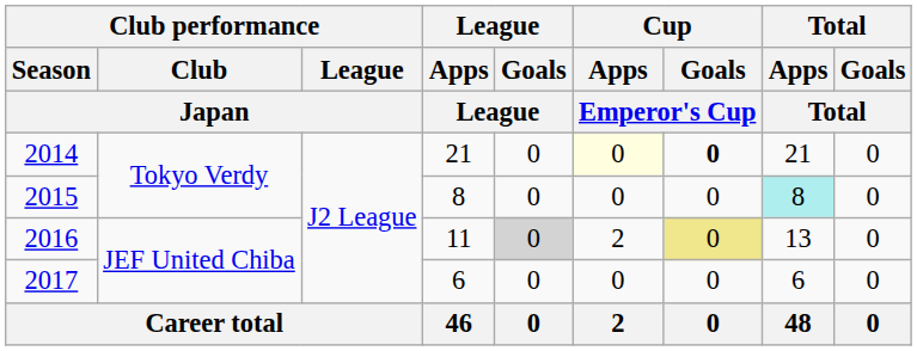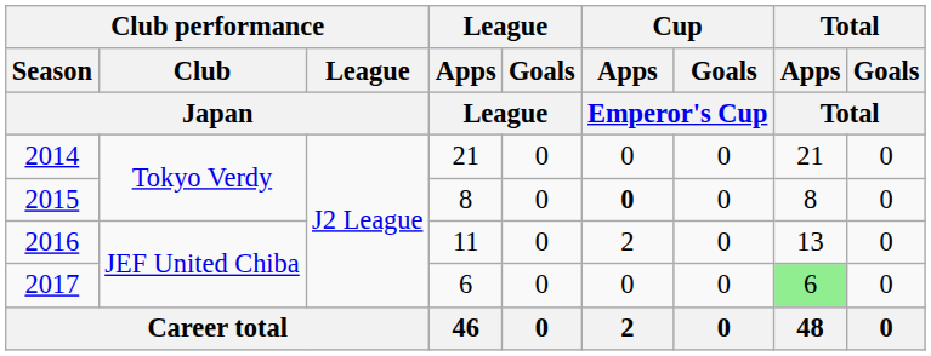2014 | Cup / Apps / Emperor's Cup: lightyellow background -> no background
2014 | Cup / Goals / Emperor's Cup: bold -> normal
2015 | Cup / Apps / Emperor's Cup: normal -> bold
2015 | Total / Apps / Total: paleturquoise background -> no background
2016 | League / Goals / League: lightgrey background -> no background
2016 | Cup / Goals / Emperor's Cup: khaki background -> no background
2017 | Total / Apps / Total: no background -> lightgreen background
